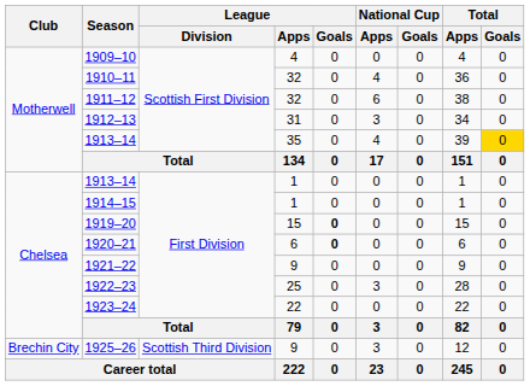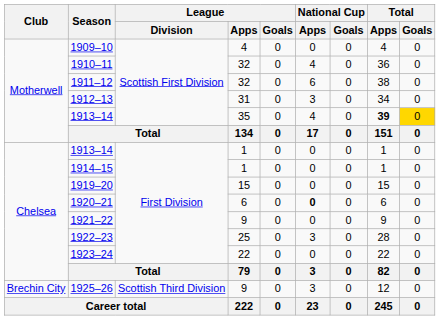1913–14 / 35 | Total / Apps: normal -> bold
1919–20 | League / Goals: bold -> normal
1920–21 | League / Goals: bold -> normal
1920–21 | National Cup / Apps: normal -> bold
